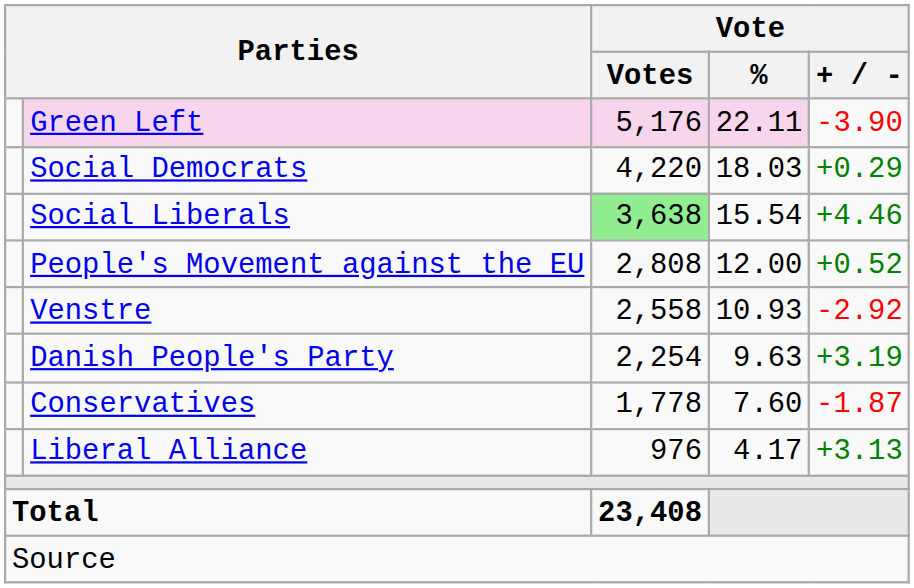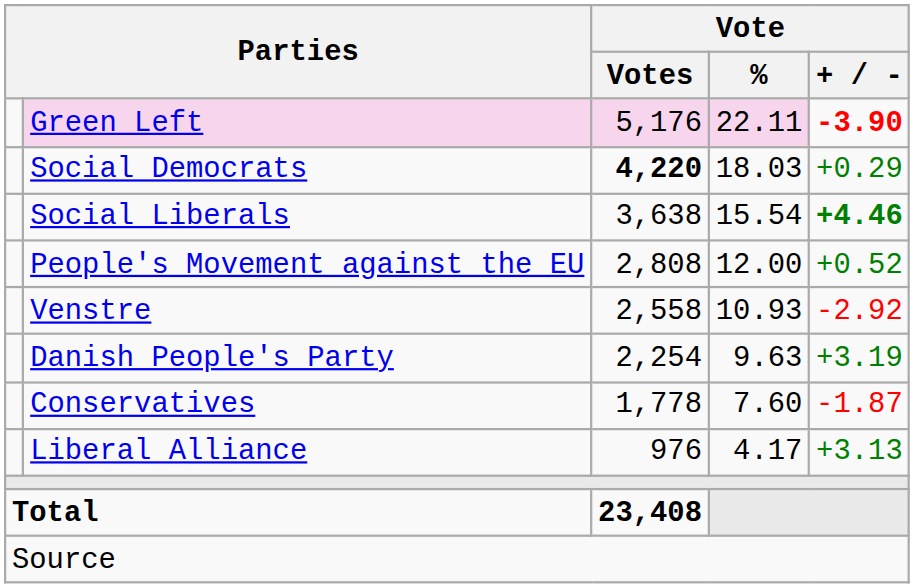Green Left | Vote / + / -: normal -> bold
Social Democrats | Vote / Votes: normal -> bold
Social Liberals | Vote / Votes: lightgreen background -> no background
Social Liberals | Vote / + / -: normal -> bold
